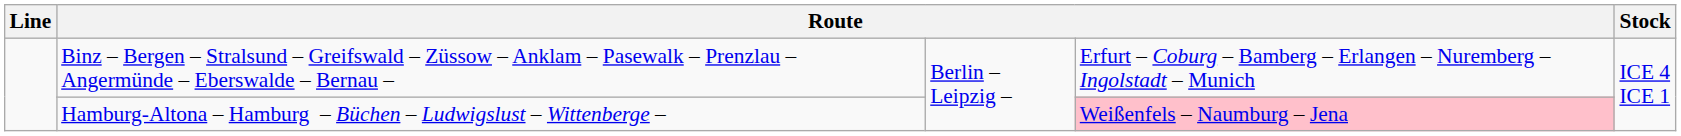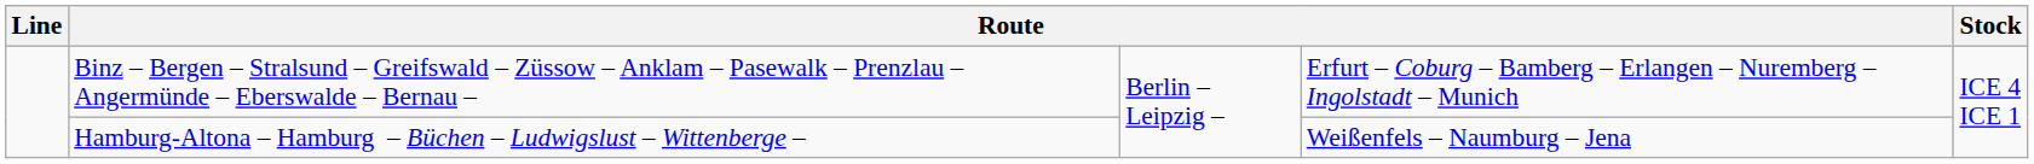row 3 | column 4: pink background -> no background
